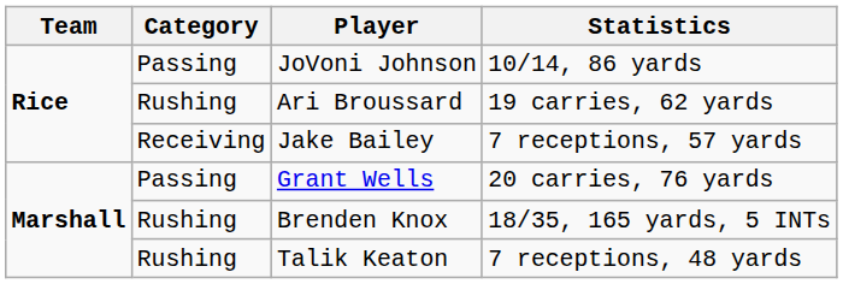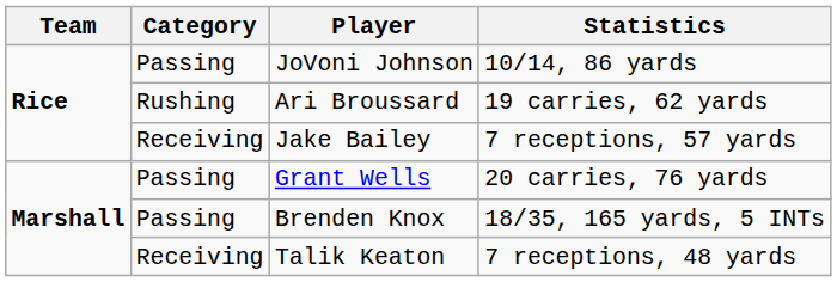Brenden Knox | Category: Rushing -> Passing
Talik Keaton | Category: Rushing -> Receiving
